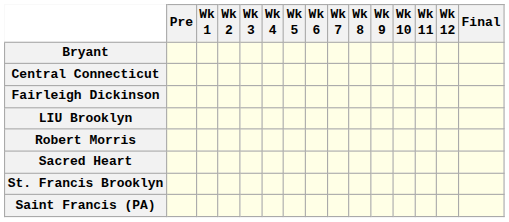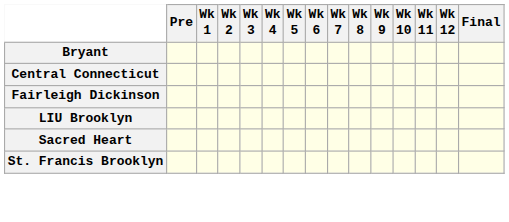- row: Robert Morris
- row: Saint Francis (PA)
